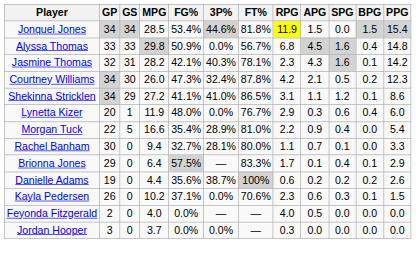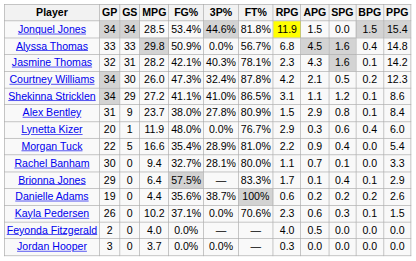+ row: Alex Bentley | 31 | 9 | 23.7 | 38.0% | 27.8% | 80.9% | 1.5 | 2.9 | 0.8 | 0.1 | 8.4
